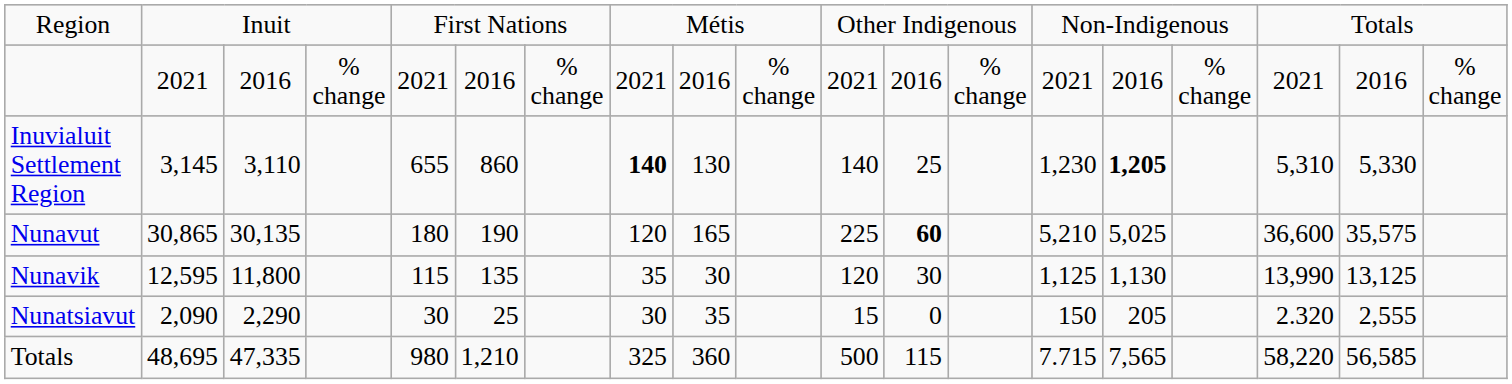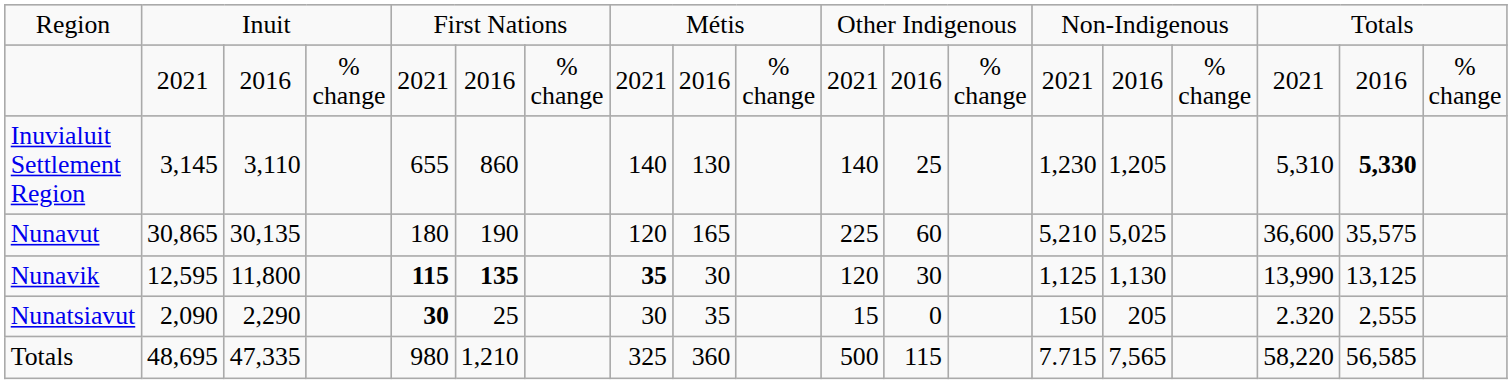Inuvialuit Settlement Region | column 8: bold -> normal
Inuvialuit Settlement Region | column 15: bold -> normal
Inuvialuit Settlement Region | column 18: normal -> bold
Nunavut | column 12: bold -> normal
Nunavik | column 5: normal -> bold
Nunavik | column 6: normal -> bold
Nunavik | column 8: normal -> bold
Nunatsiavut | column 5: normal -> bold
